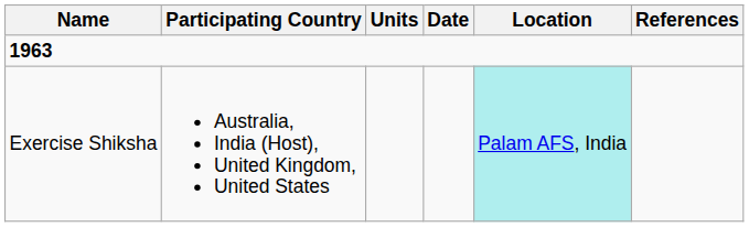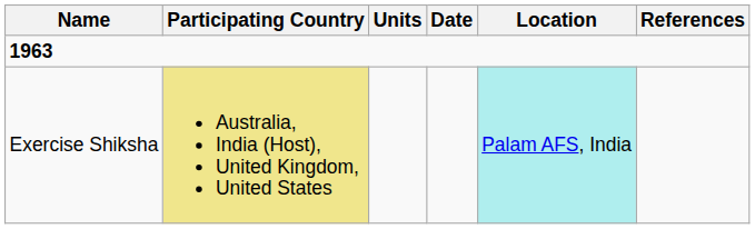Exercise Shiksha | Participating Country: no background -> khaki background
